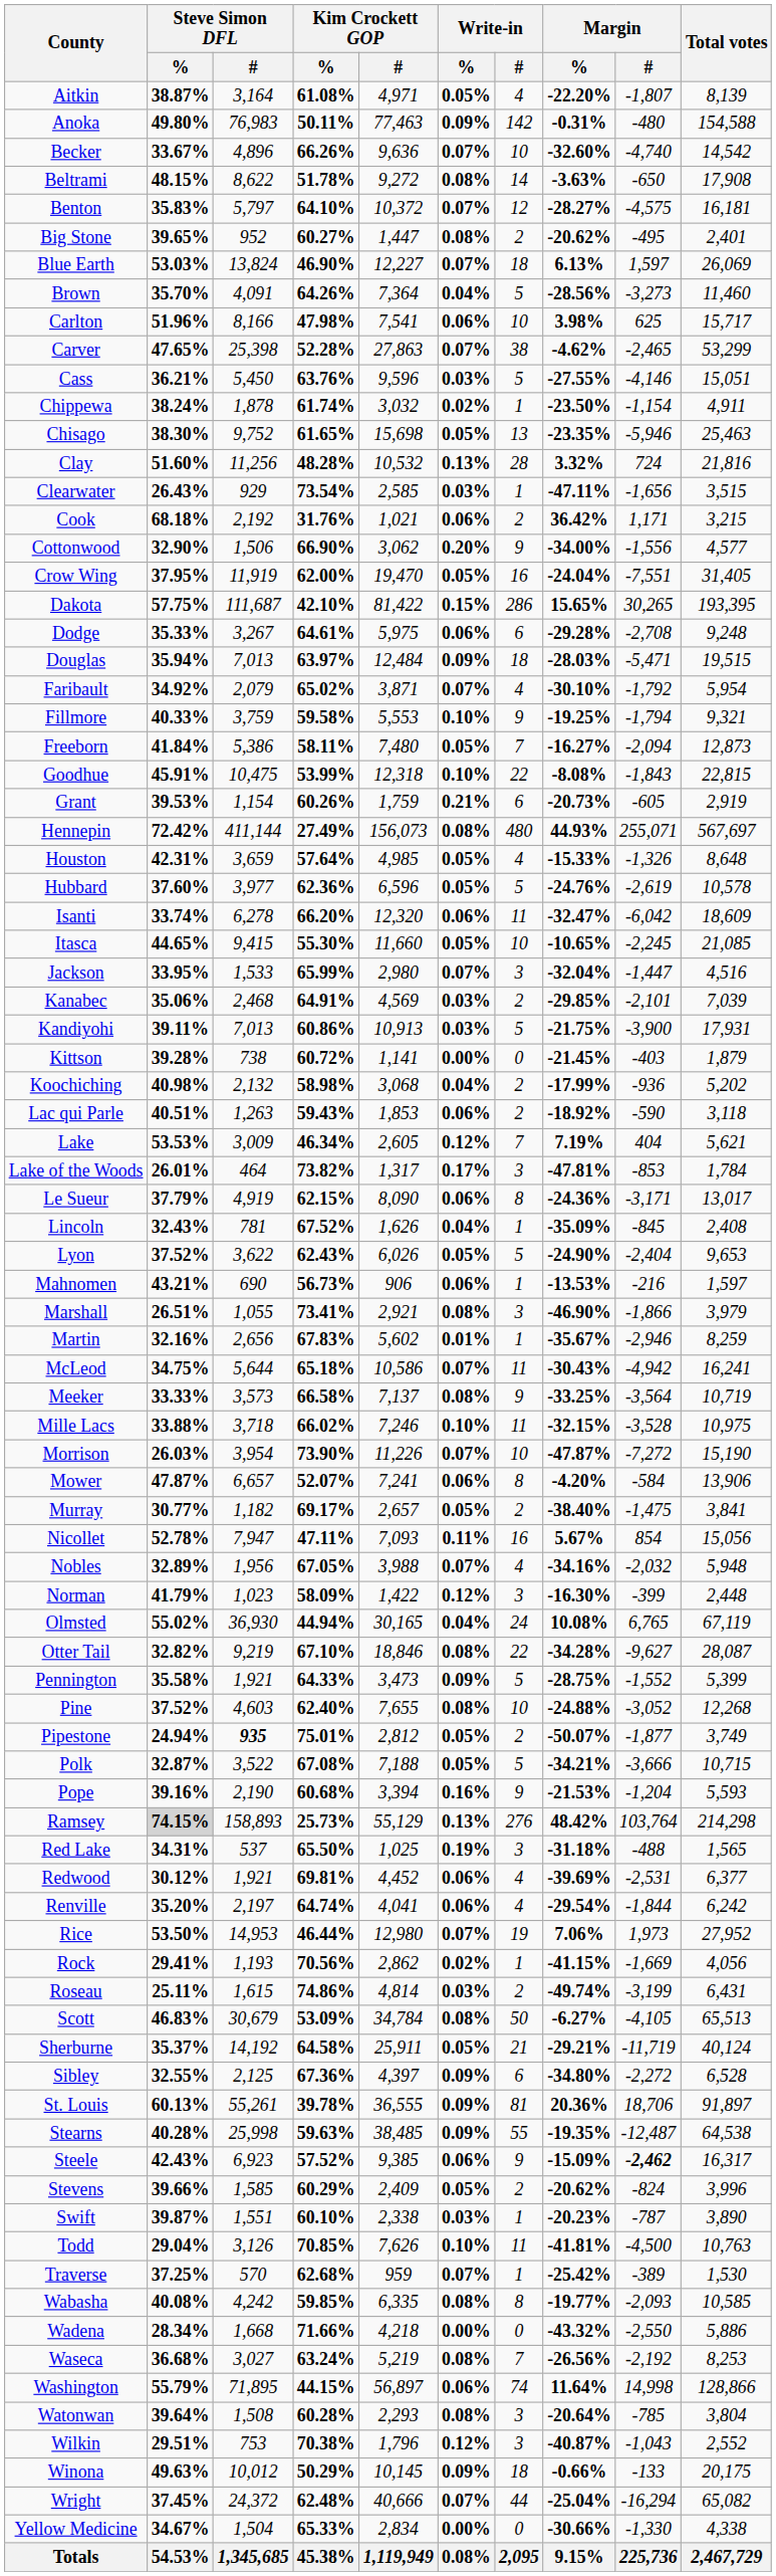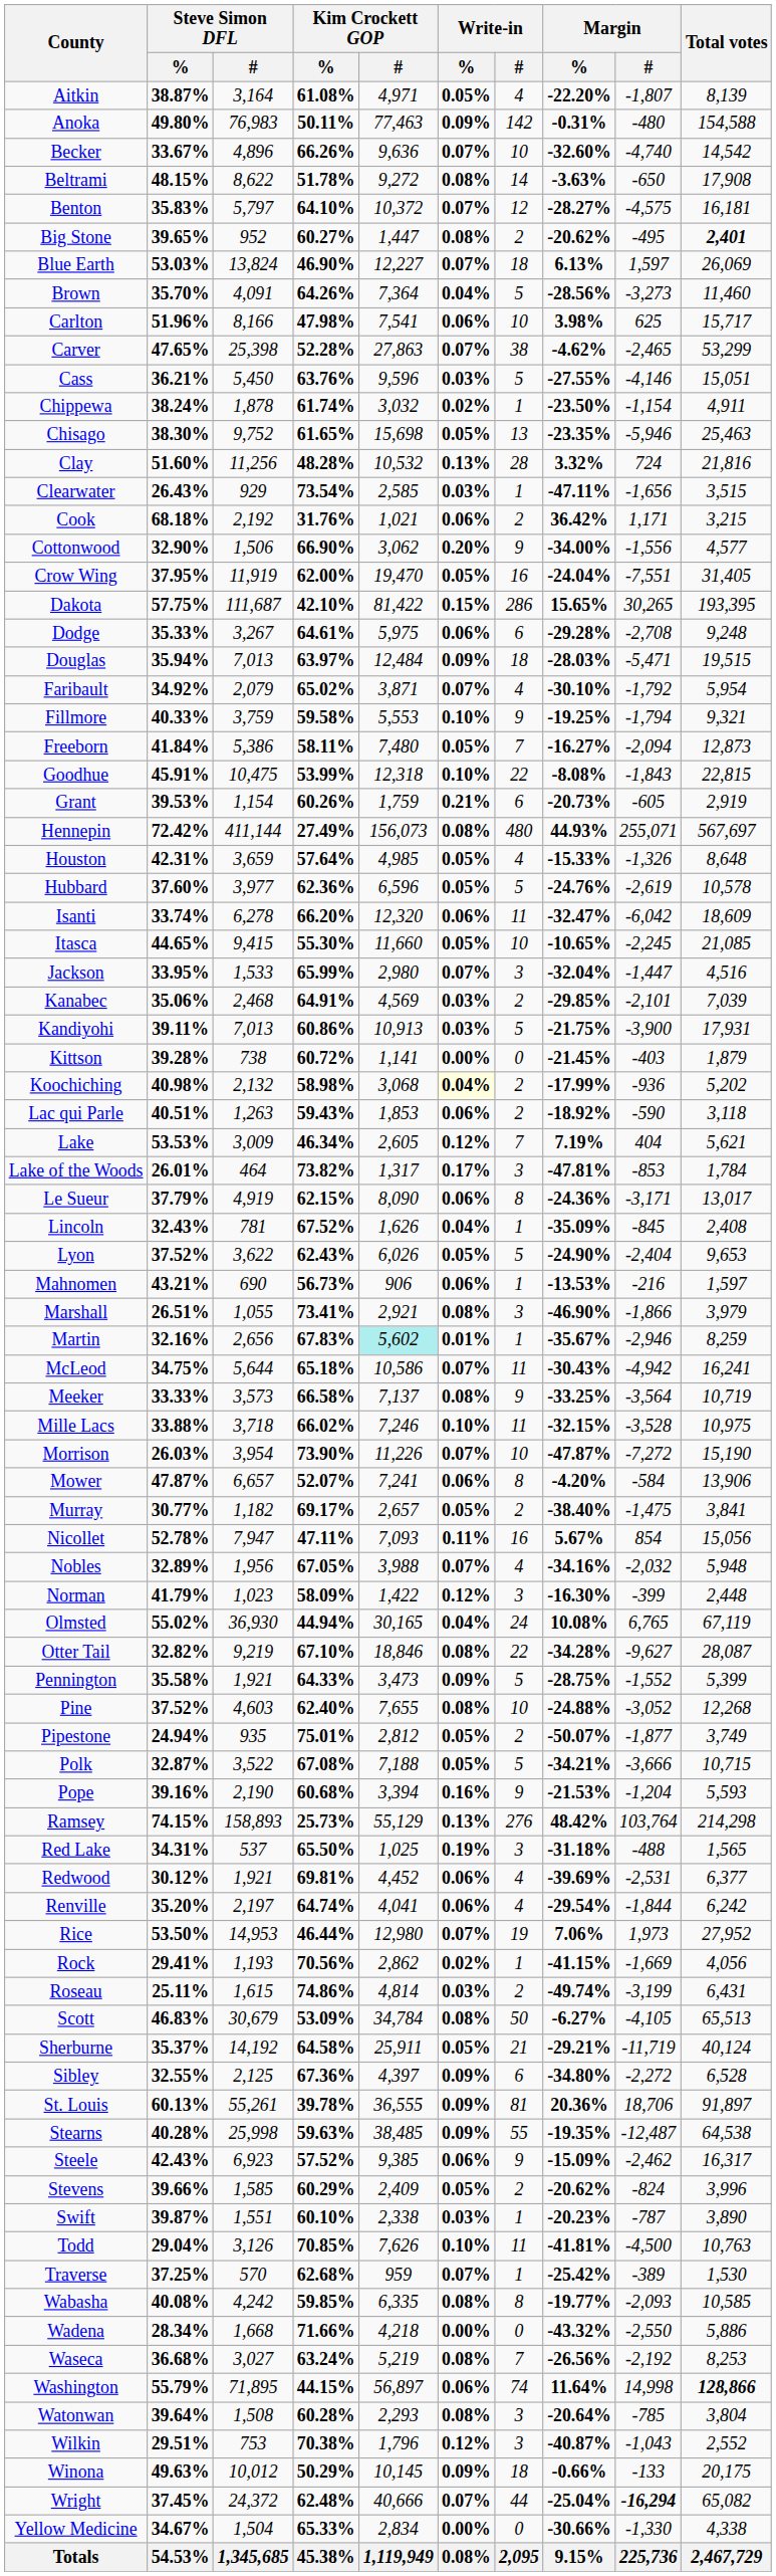Big Stone | Total votes: normal -> bold
Koochiching | Write-in / %: no background -> lightyellow background
Martin | Kim Crockett GOP / #: no background -> paleturquoise background
Pipestone | Steve Simon DFL / #: bold -> normal
Ramsey | Steve Simon DFL / %: lightgrey background -> no background
Steele | Margin / #: bold -> normal
Washington | Total votes: normal -> bold
Wright | Margin / #: normal -> bold
